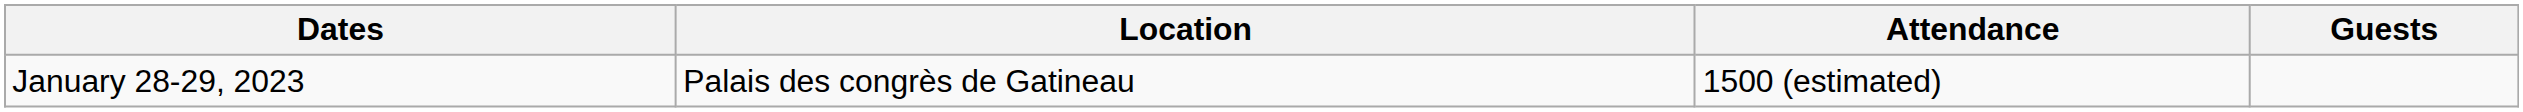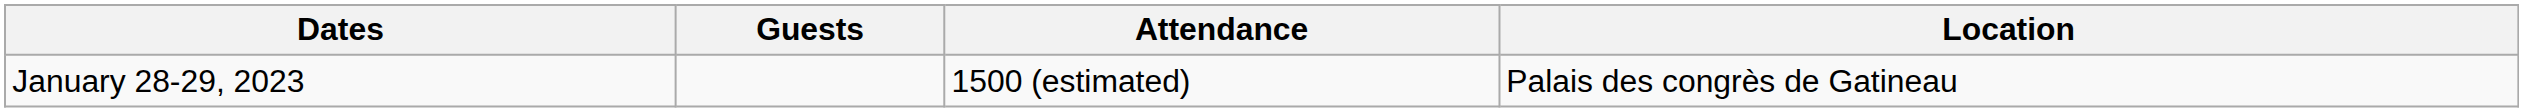columns swapped: Location <-> Guests
